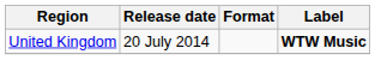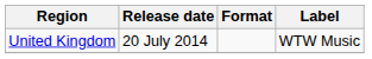United Kingdom | Label: bold -> normal
